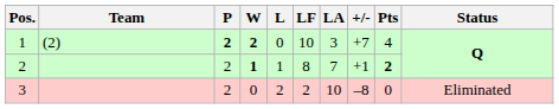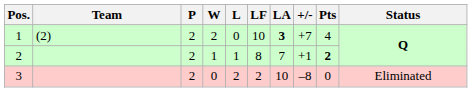row 2 | P: bold -> normal
row 2 | W: bold -> normal
row 2 | LA: normal -> bold
row 3 | W: bold -> normal
